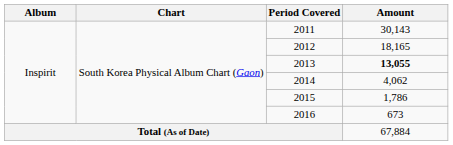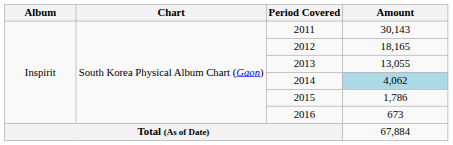2013 | Amount: bold -> normal
2014 | Amount: no background -> lightblue background
